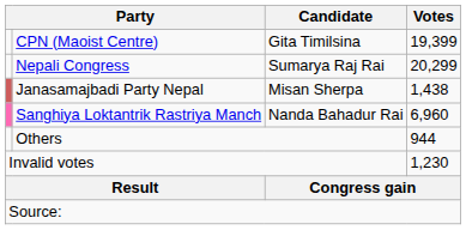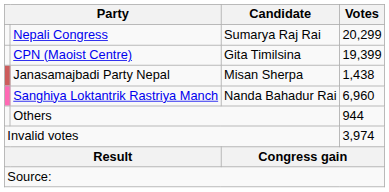rows swapped: Nepali Congress <-> CPN (Maoist Centre)
Invalid votes | Votes: 1,230 -> 3,974
